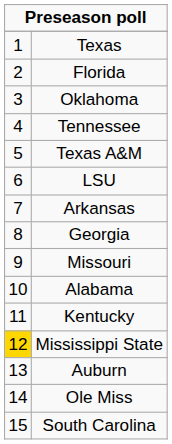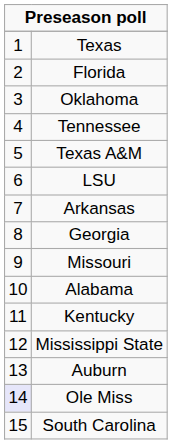Mississippi State | column 1: gold background -> no background
Ole Miss | column 1: no background -> lavender background
